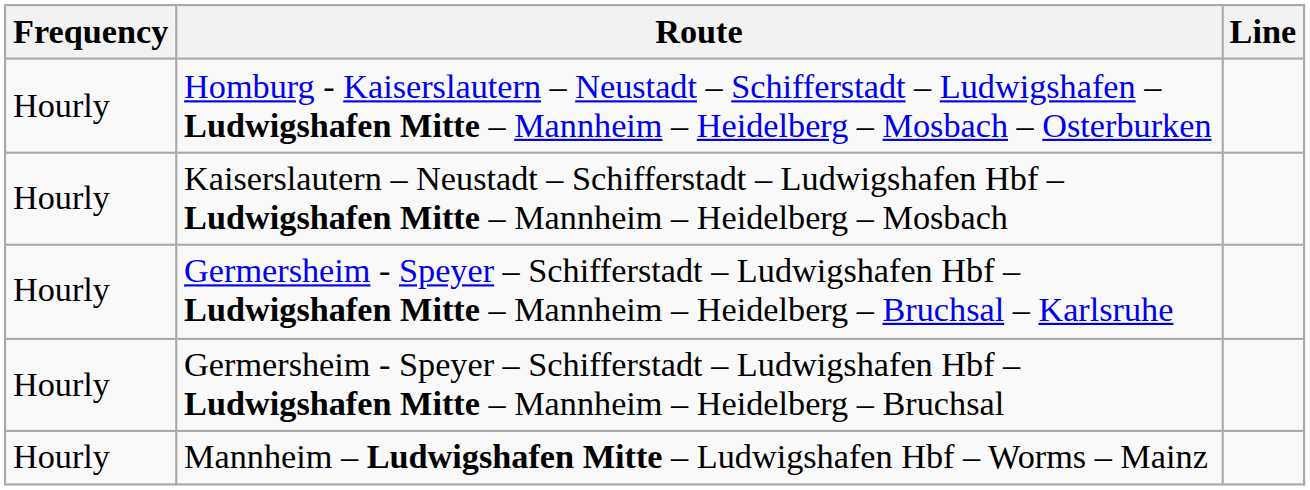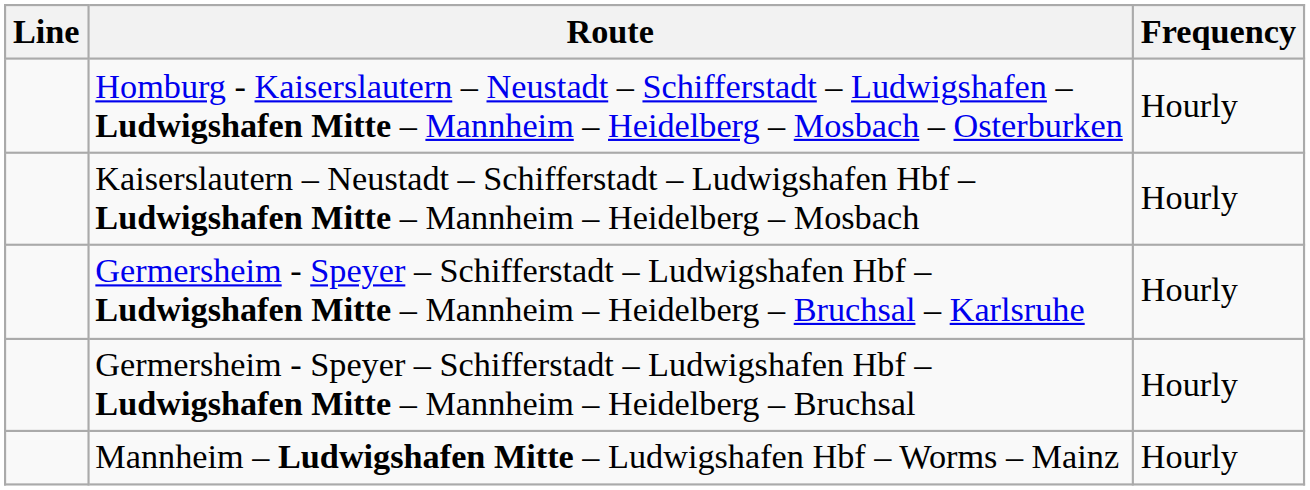columns swapped: Line <-> Frequency
